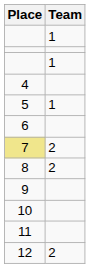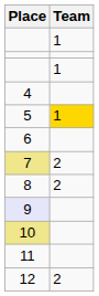row 6 | Team: no background -> gold background
row 10 | Place: no background -> lavender background
row 11 | Place: no background -> khaki background
